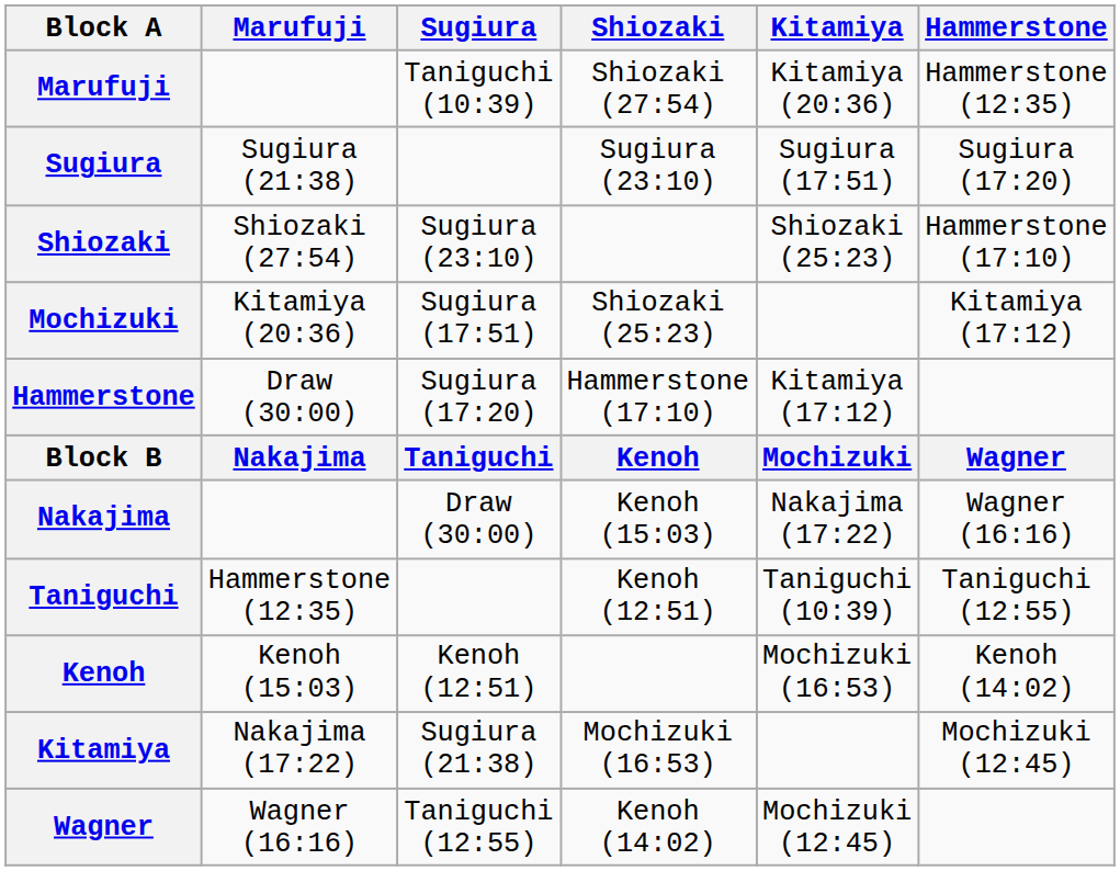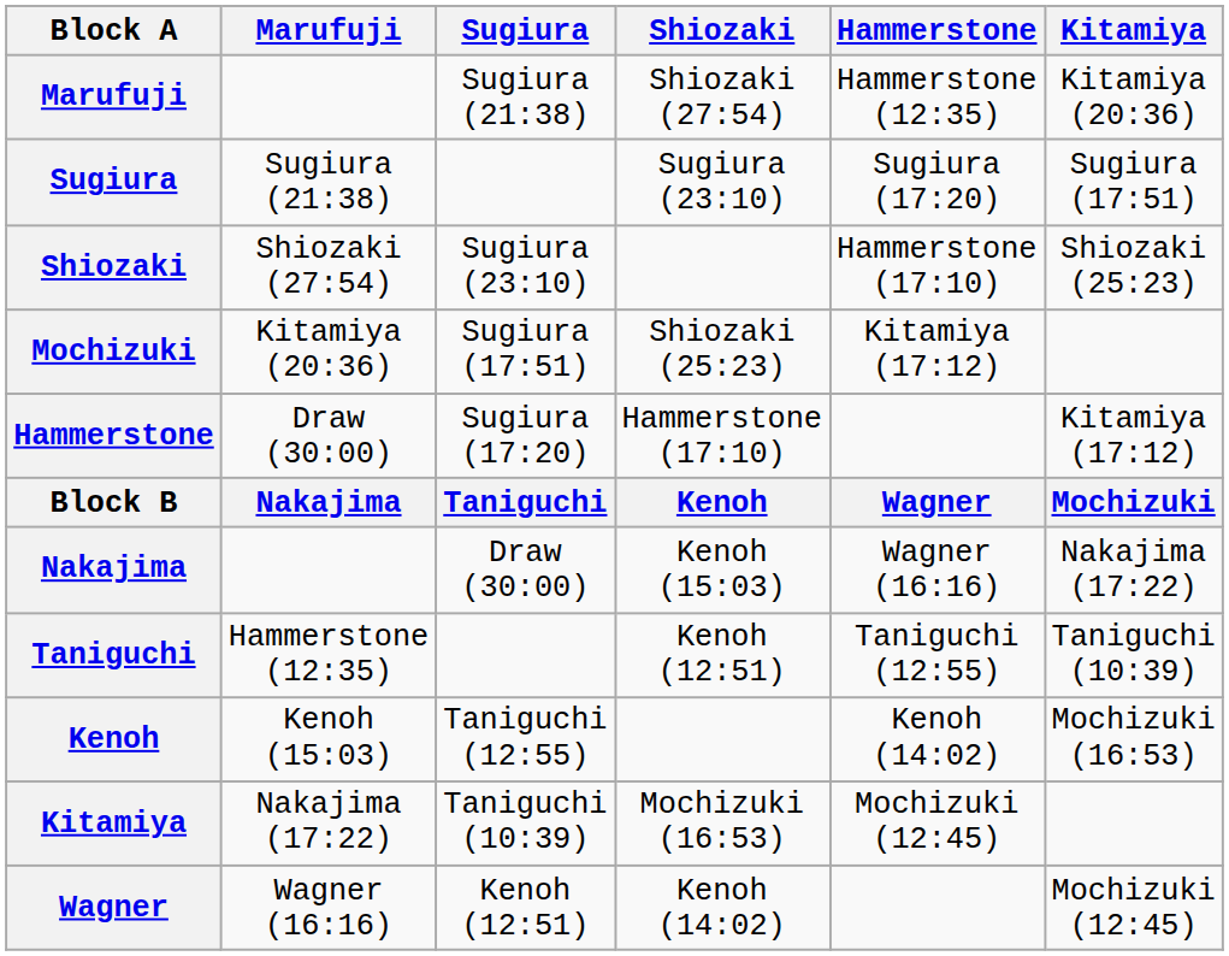columns swapped: Kitamiya <-> Hammerstone
row 2 | Sugiura: Taniguchi (10:39) -> Sugiura (21:38)
row 10 | Sugiura: Kenoh (12:51) -> Taniguchi (12:55)
row 11 | Sugiura: Sugiura (21:38) -> Taniguchi (10:39)
row 12 | Sugiura: Taniguchi (12:55) -> Kenoh (12:51)
